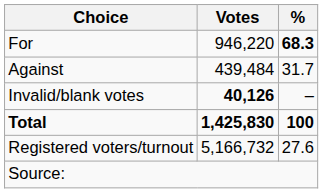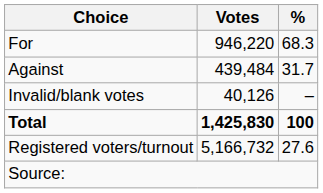For | %: bold -> normal
Invalid/blank votes | Votes: bold -> normal
